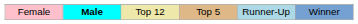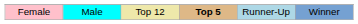Female | column 2: bold -> normal
Female | column 4: normal -> bold
